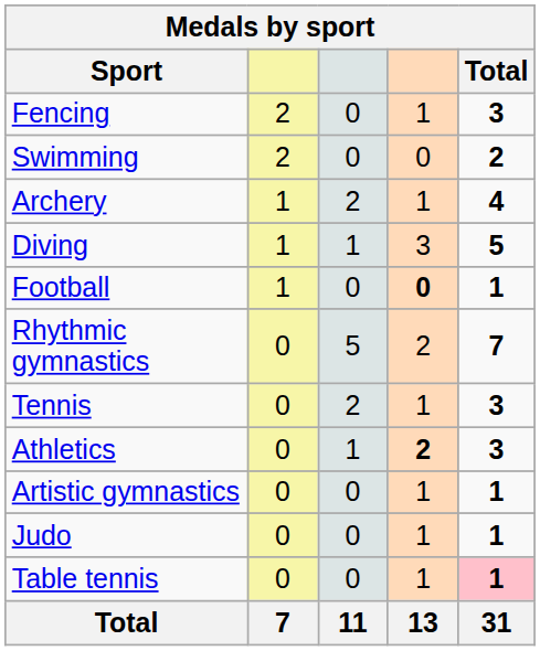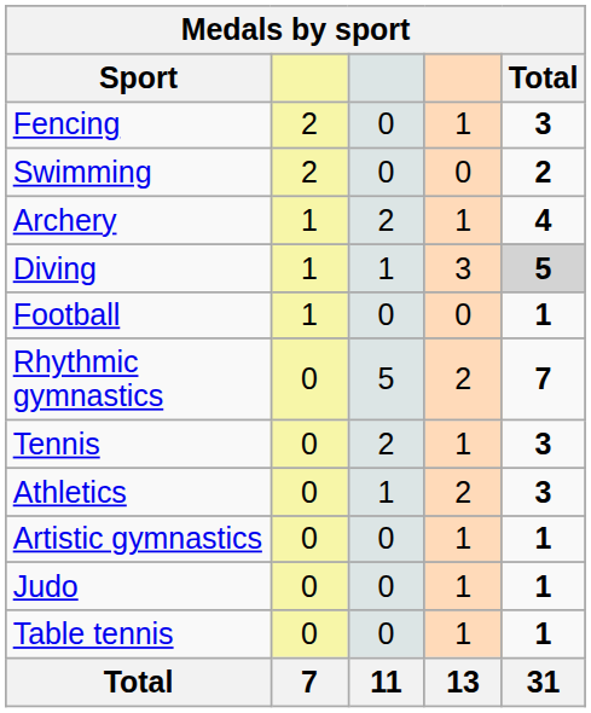Diving | Total: no background -> lightgrey background
Football | column 4: bold -> normal
Athletics | column 4: bold -> normal
Table tennis | Total: pink background -> no background
